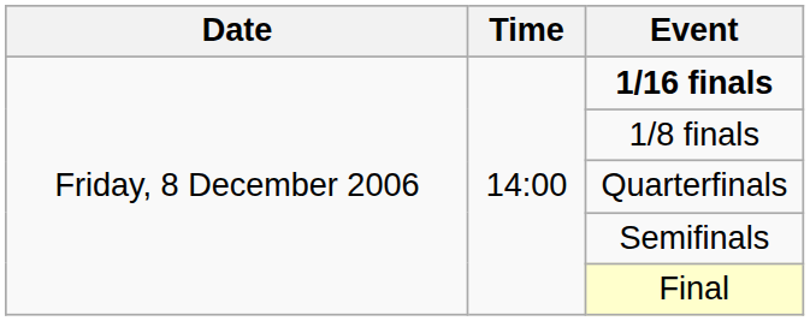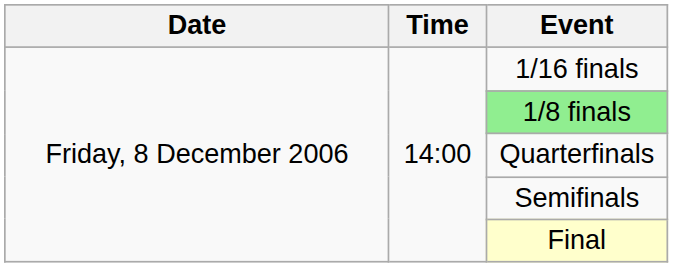1/16 finals | Event: bold -> normal
1/8 finals | Event: no background -> lightgreen background
